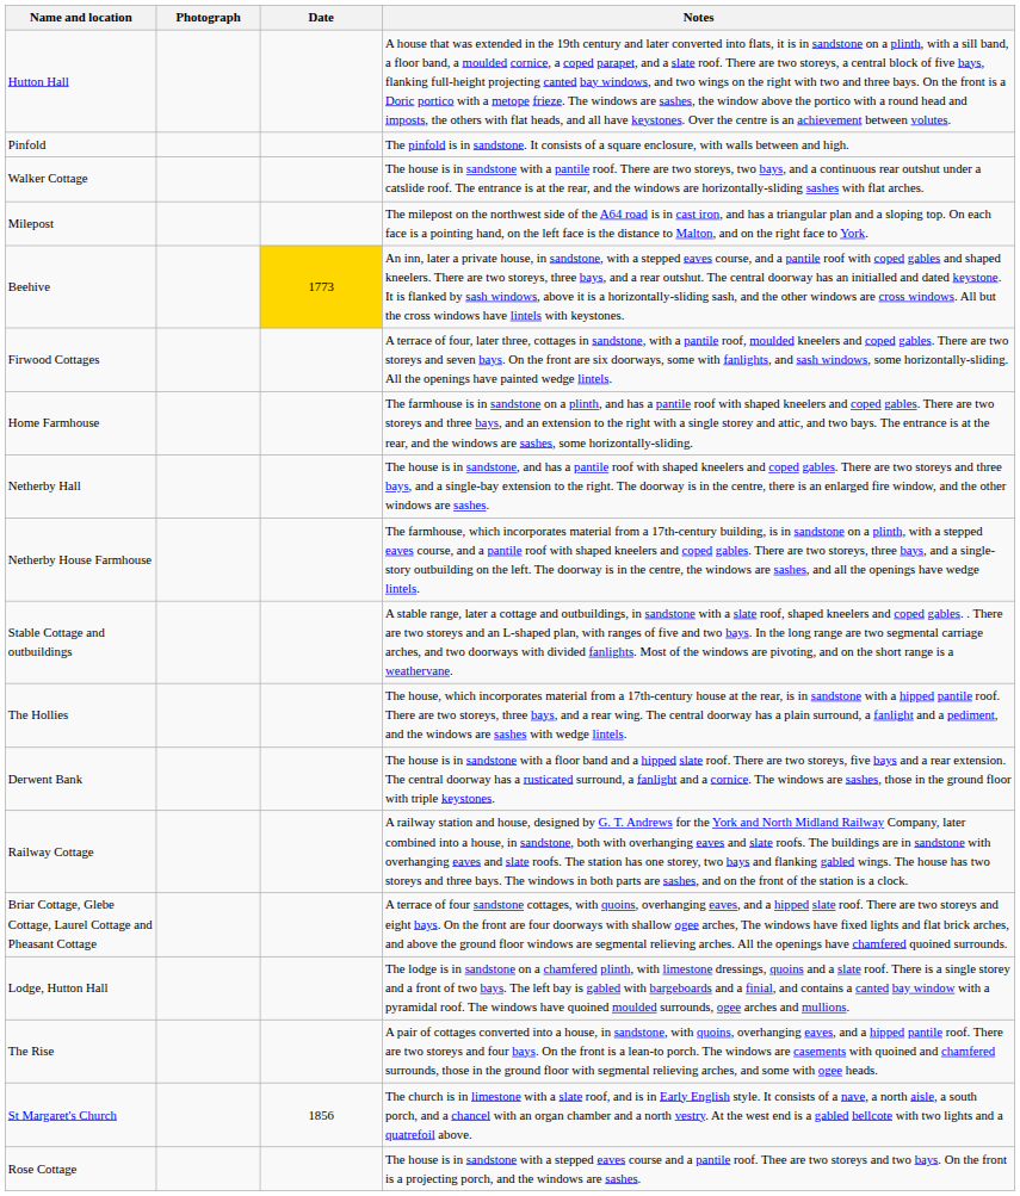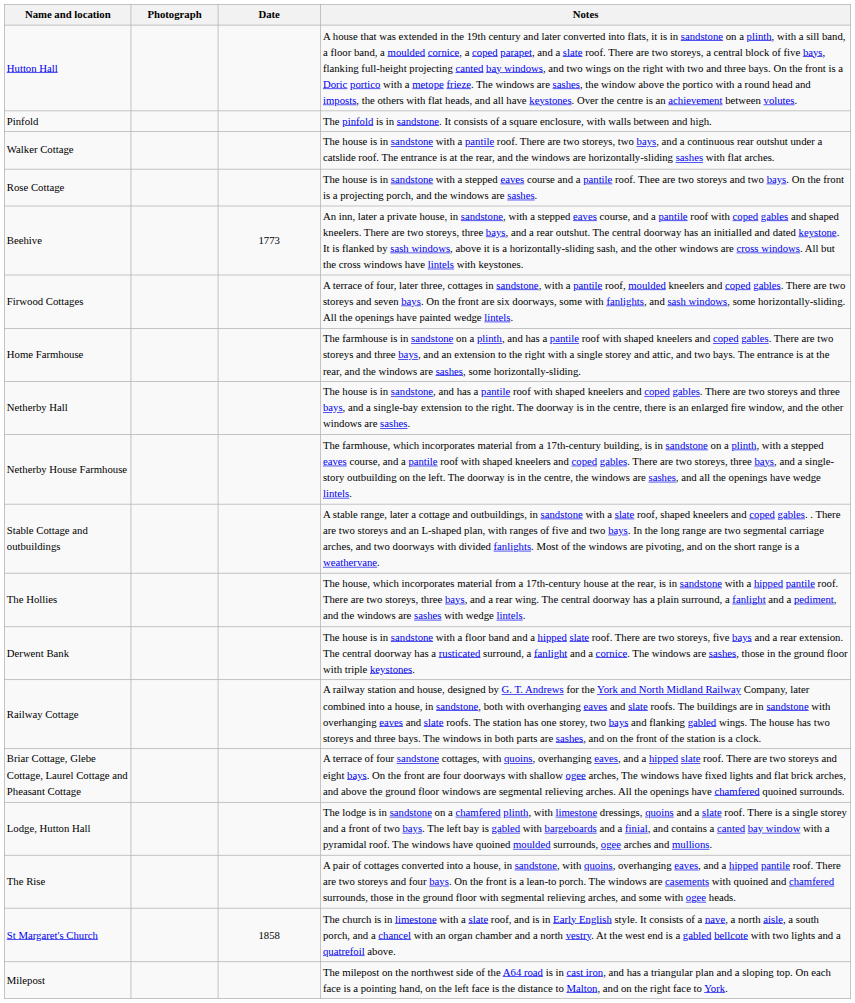rows swapped: Rose Cottage <-> Milepost
Beehive | Date: gold background -> no background
St Margaret's Church | Date: 1856 -> 1858
